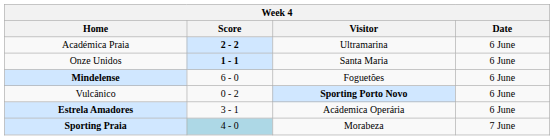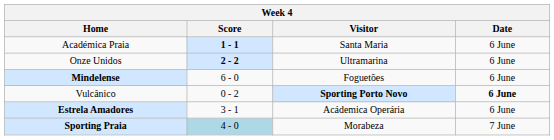Académica Praia | Score: 2 - 2 -> 1 - 1
Académica Praia | Visitor: Ultramarina -> Santa Maria
Onze Unidos | Score: 1 - 1 -> 2 - 2
Onze Unidos | Visitor: Santa Maria -> Ultramarina
Vulcânico | Date: normal -> bold
